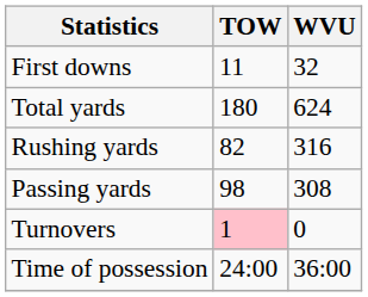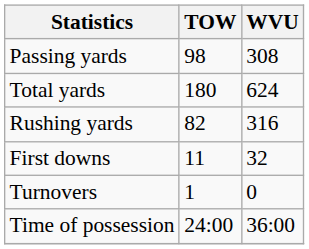rows swapped: First downs <-> Passing yards
Turnovers | TOW: pink background -> no background
